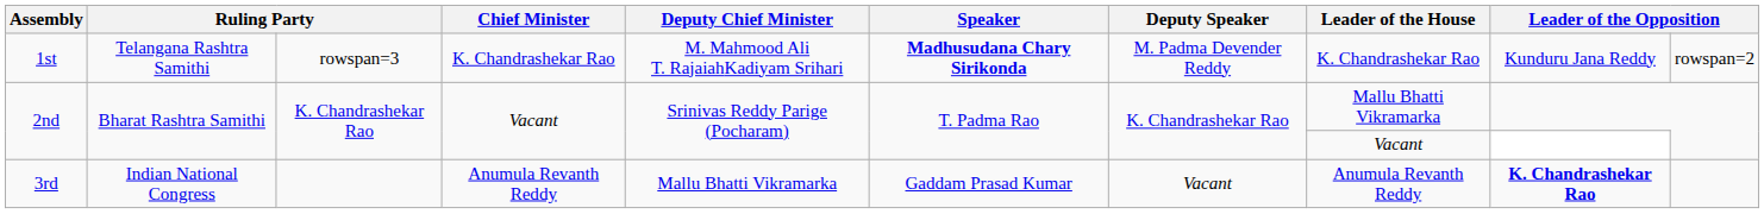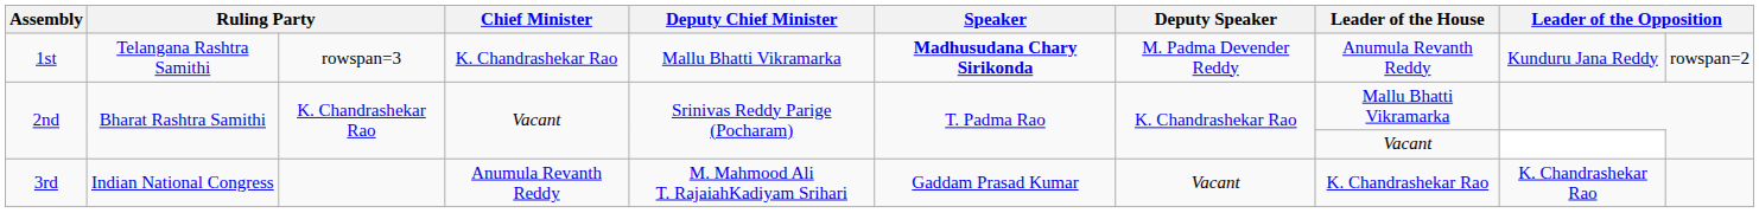1st | Deputy Chief Minister: M. Mahmood Ali T. RajaiahKadiyam Srihari -> Mallu Bhatti Vikramarka
1st | Leader of the House: K. Chandrashekar Rao -> Anumula Revanth Reddy
3rd | Deputy Chief Minister: Mallu Bhatti Vikramarka -> M. Mahmood Ali T. RajaiahKadiyam Srihari
3rd | Leader of the House: Anumula Revanth Reddy -> K. Chandrashekar Rao
3rd | column 9: bold -> normal
